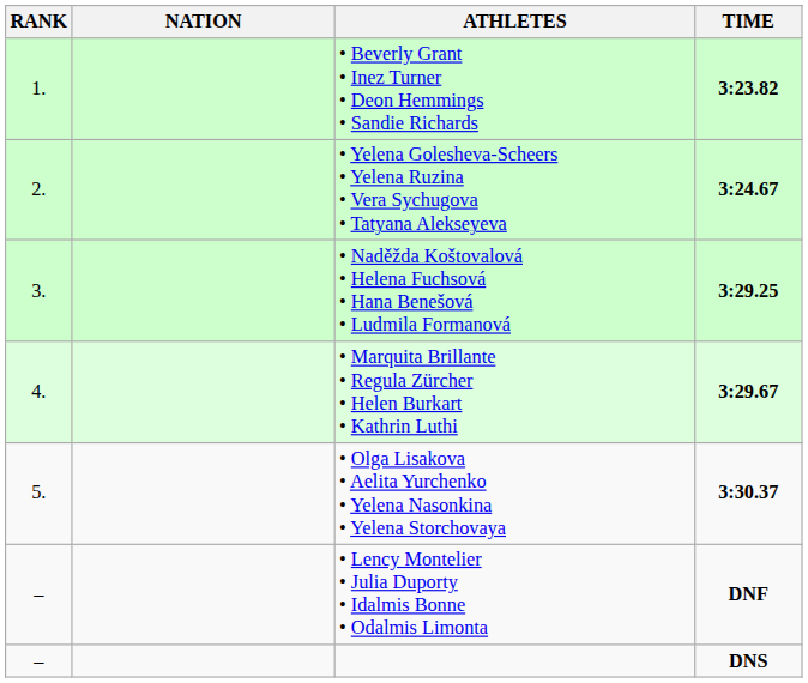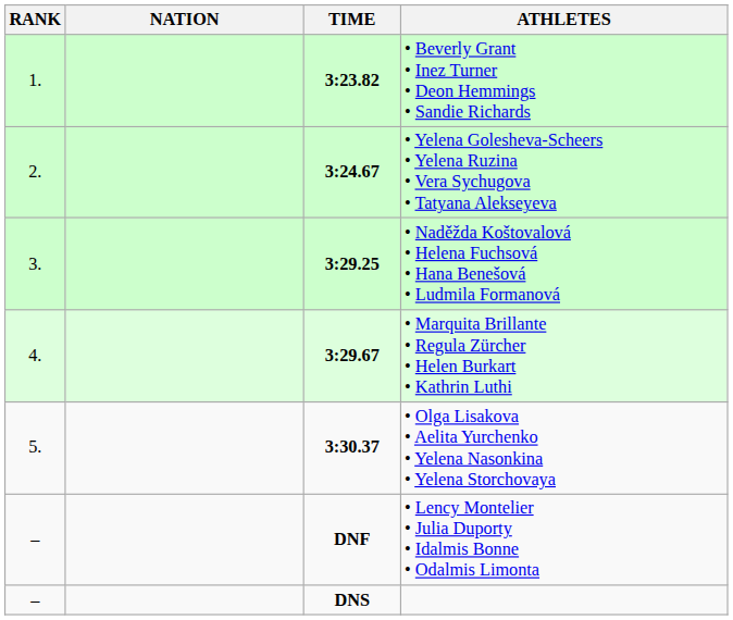columns swapped: ATHLETES <-> TIME
